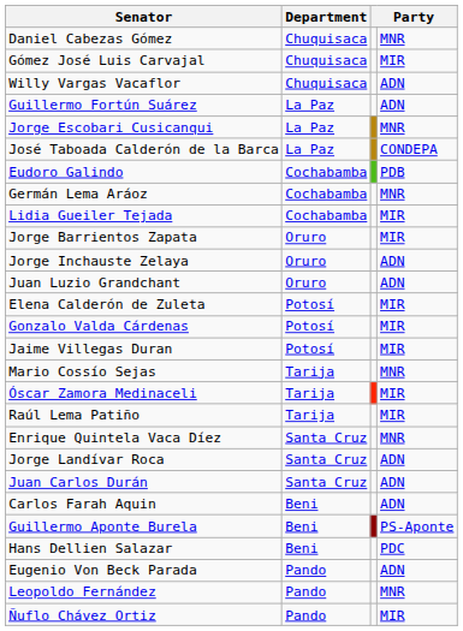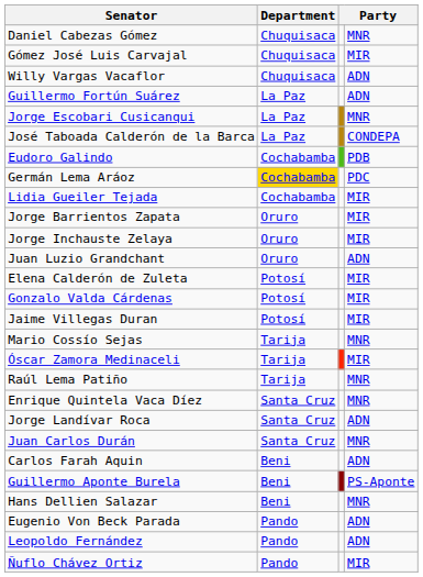Germán Lema Aráoz | Department: no background -> gold background
Germán Lema Aráoz | column 4: MNR -> PDC
Jorge Inchauste Zelaya | column 4: ADN -> MIR
Raúl Lema Patiño | column 4: MIR -> MNR
Juan Carlos Durán | column 4: ADN -> MNR
Hans Dellien Salazar | column 4: PDC -> MNR
Leopoldo Fernández | column 4: MNR -> ADN
